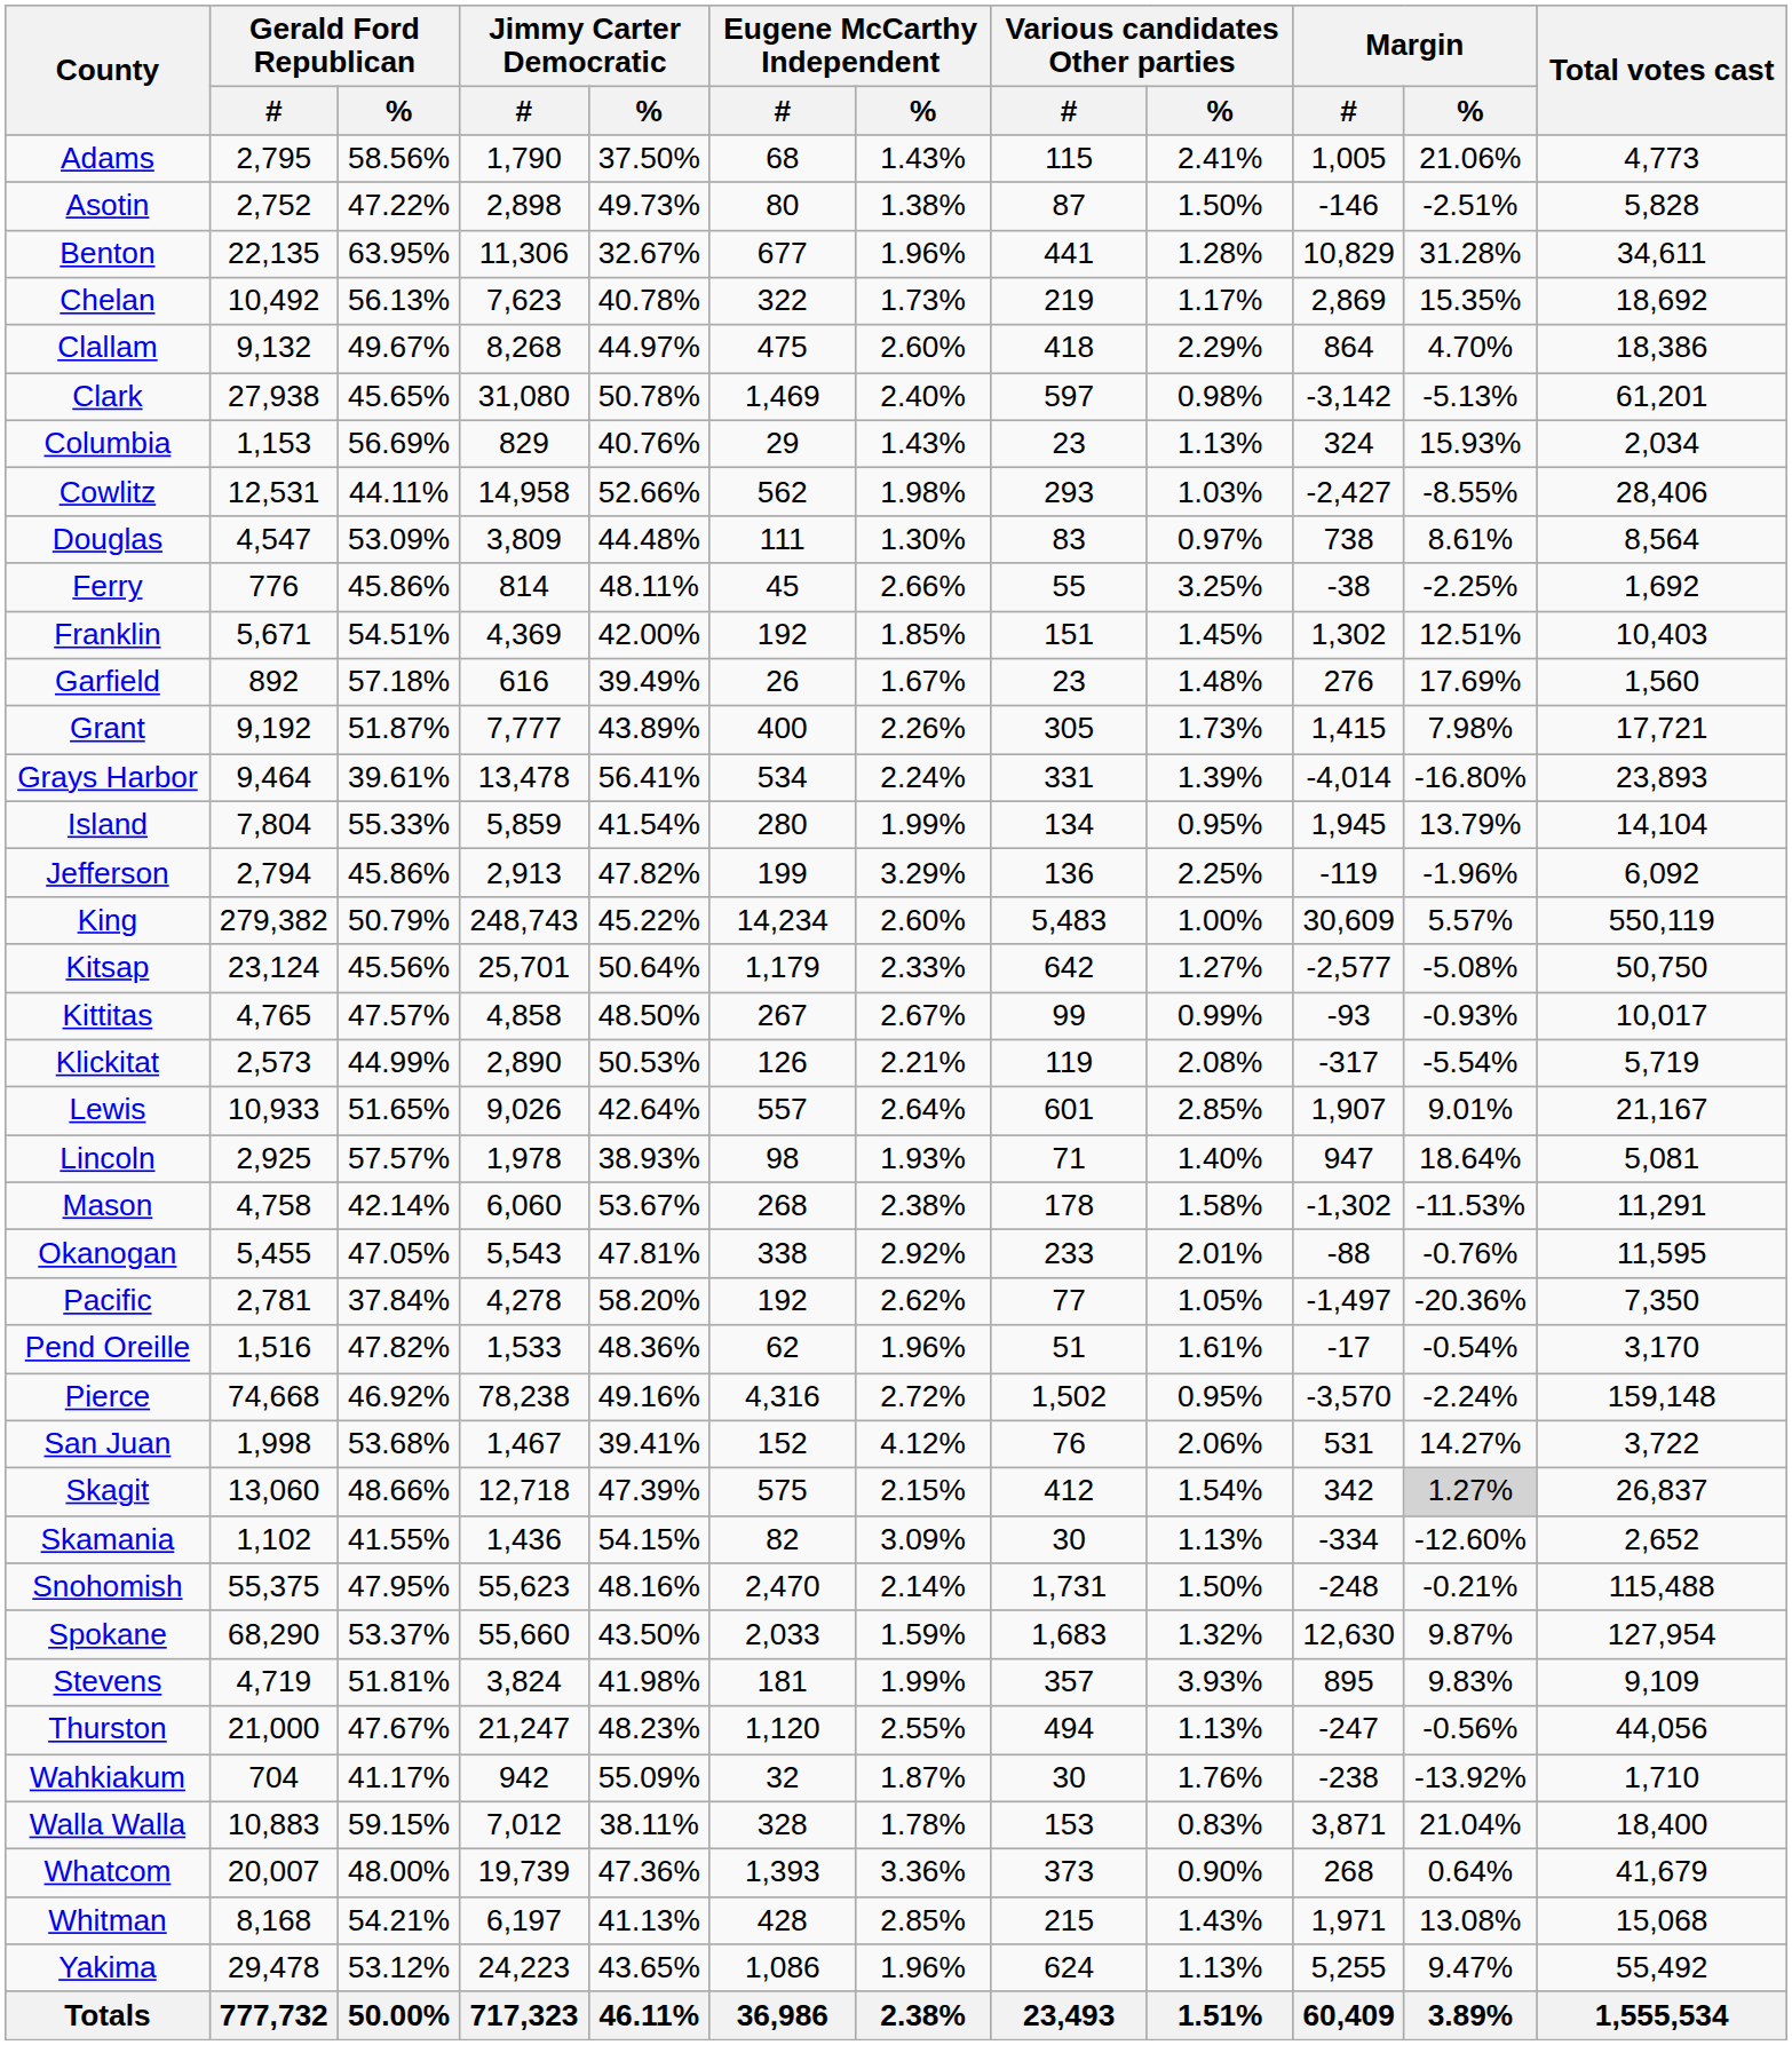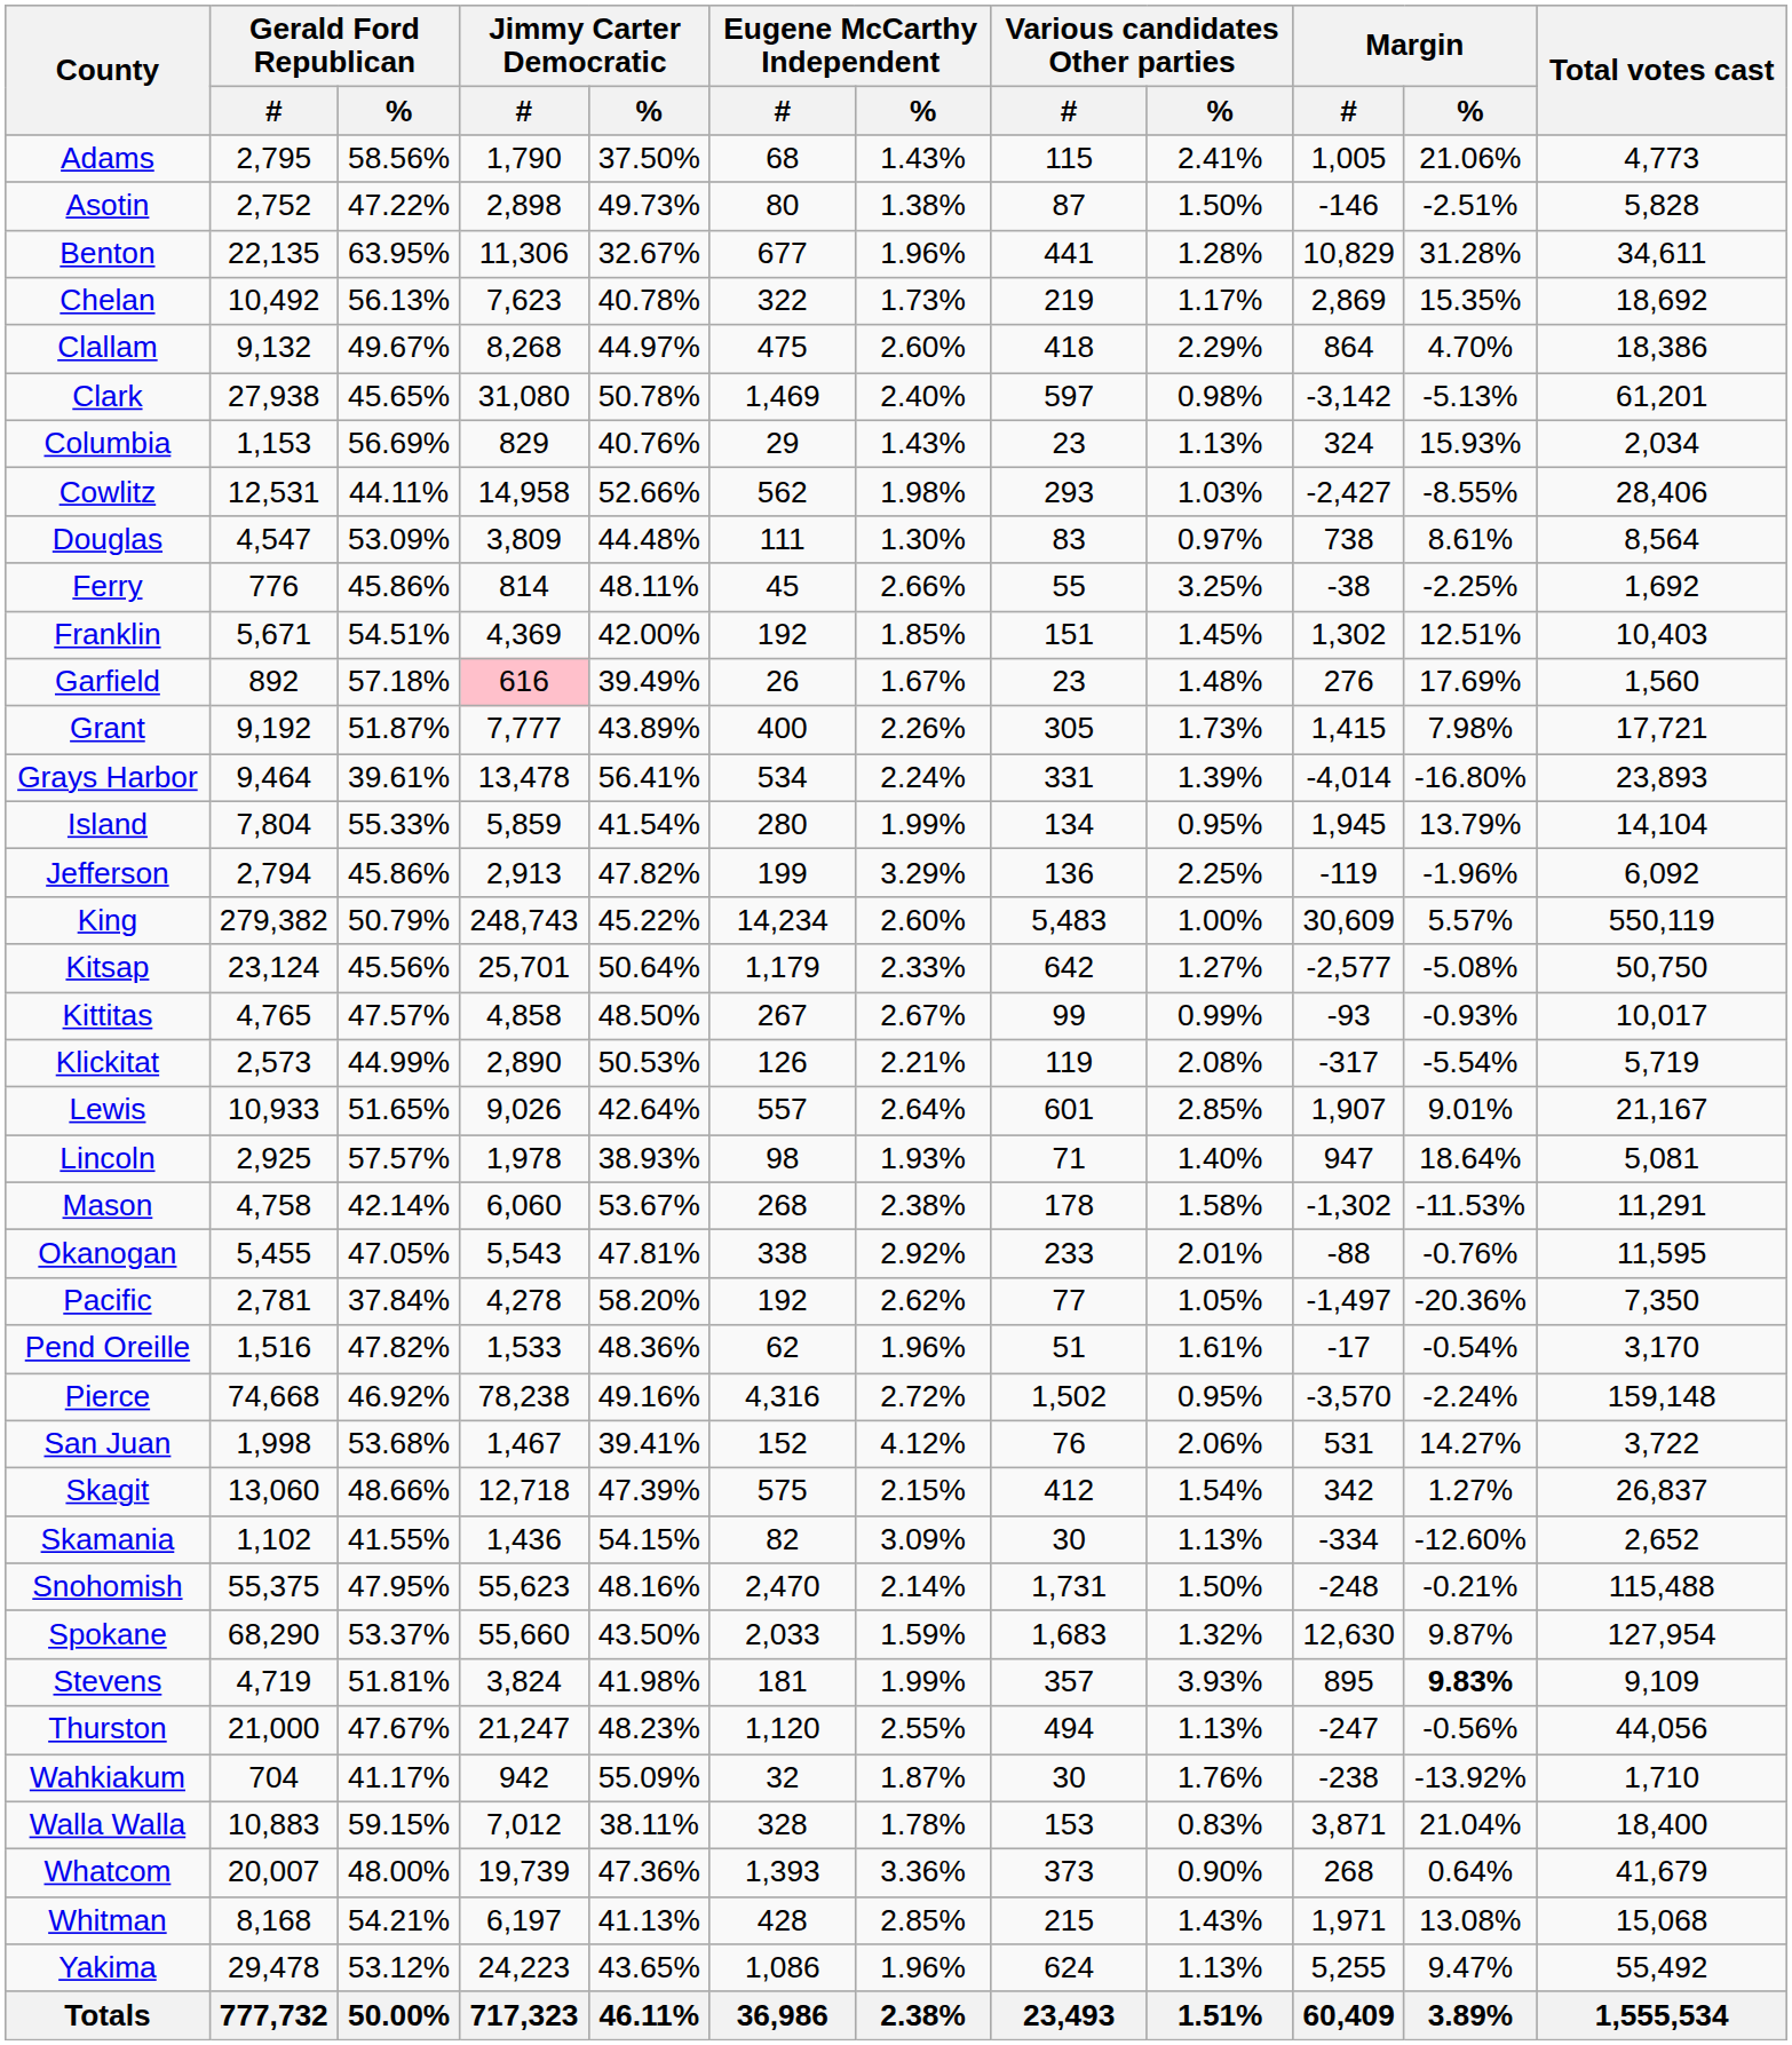Garfield | Jimmy Carter Democratic / #: no background -> pink background
Skagit | Margin / %: lightgrey background -> no background
Stevens | Margin / %: normal -> bold
